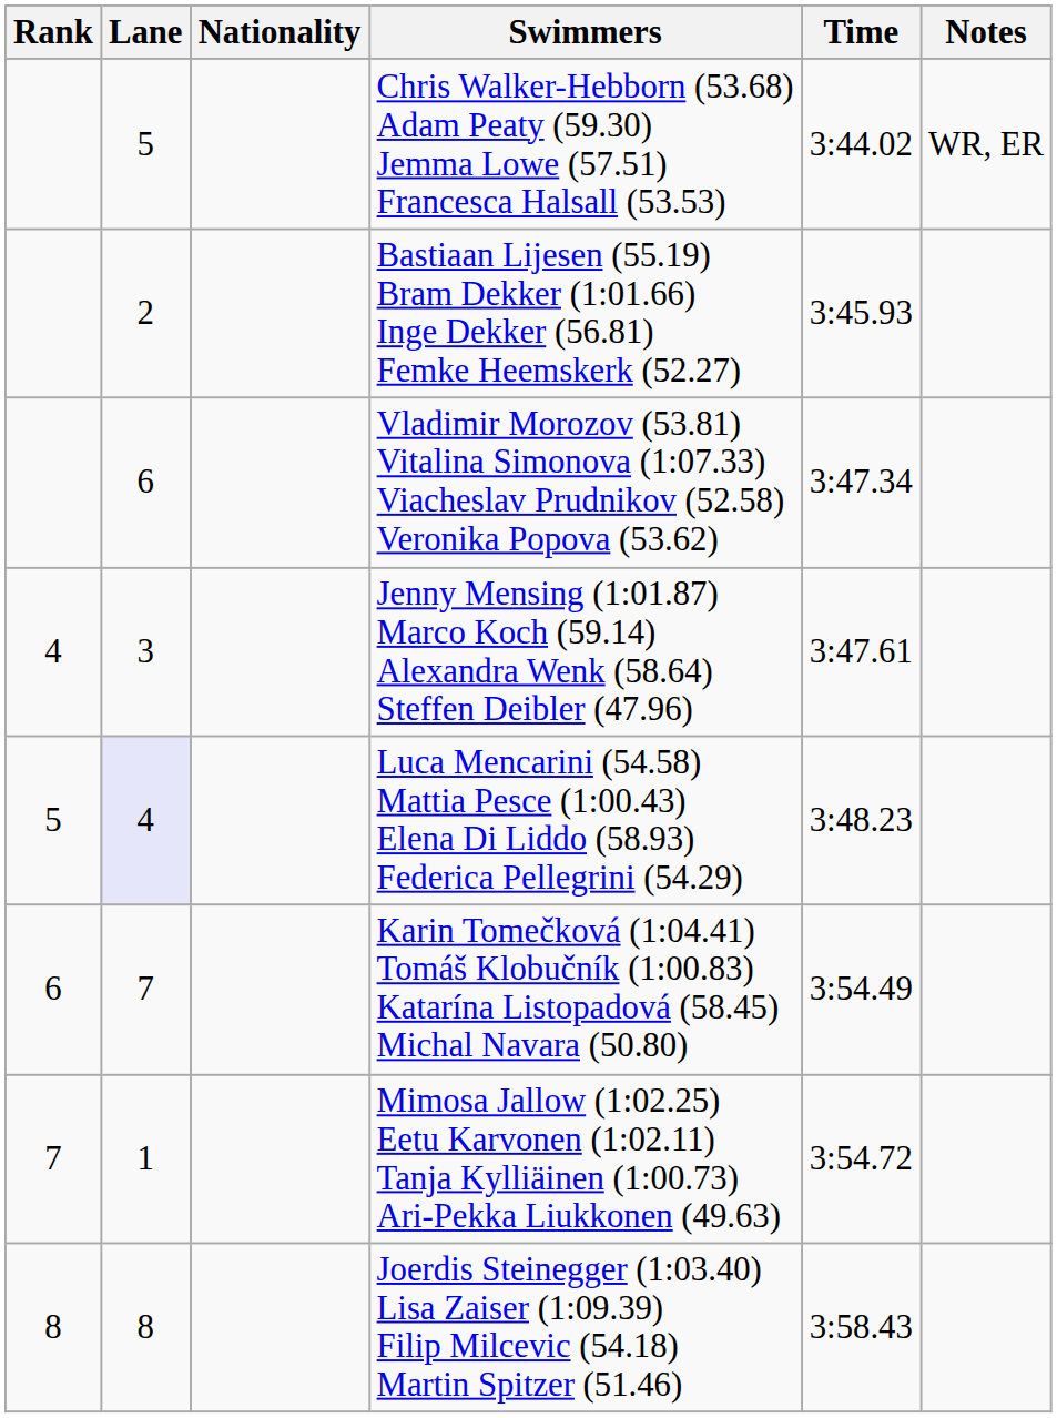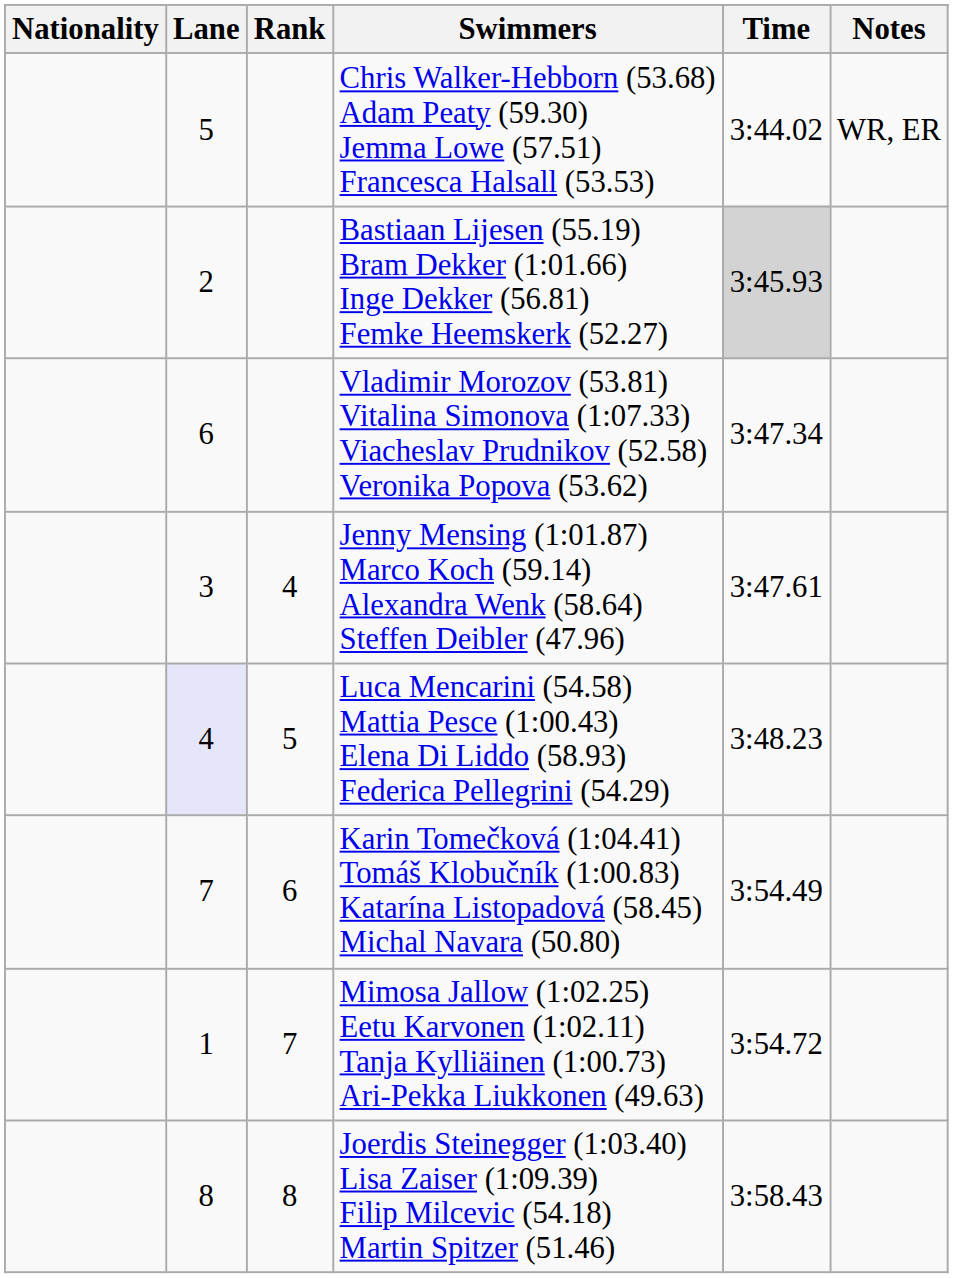columns swapped: Rank <-> Nationality
row 3 | Time: no background -> lightgrey background
